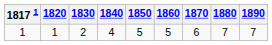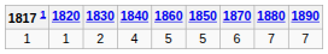columns swapped: 1850 <-> 1860
